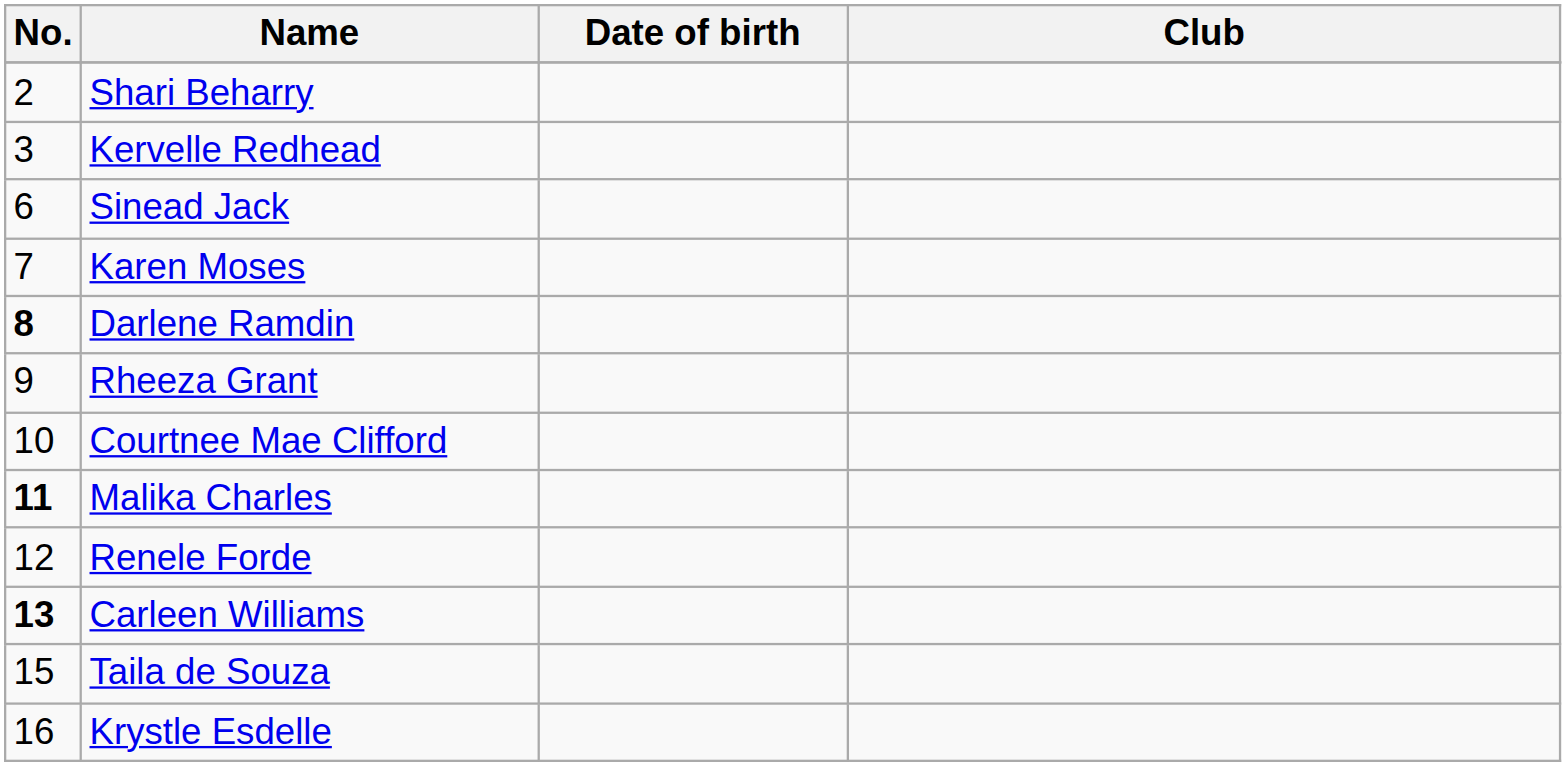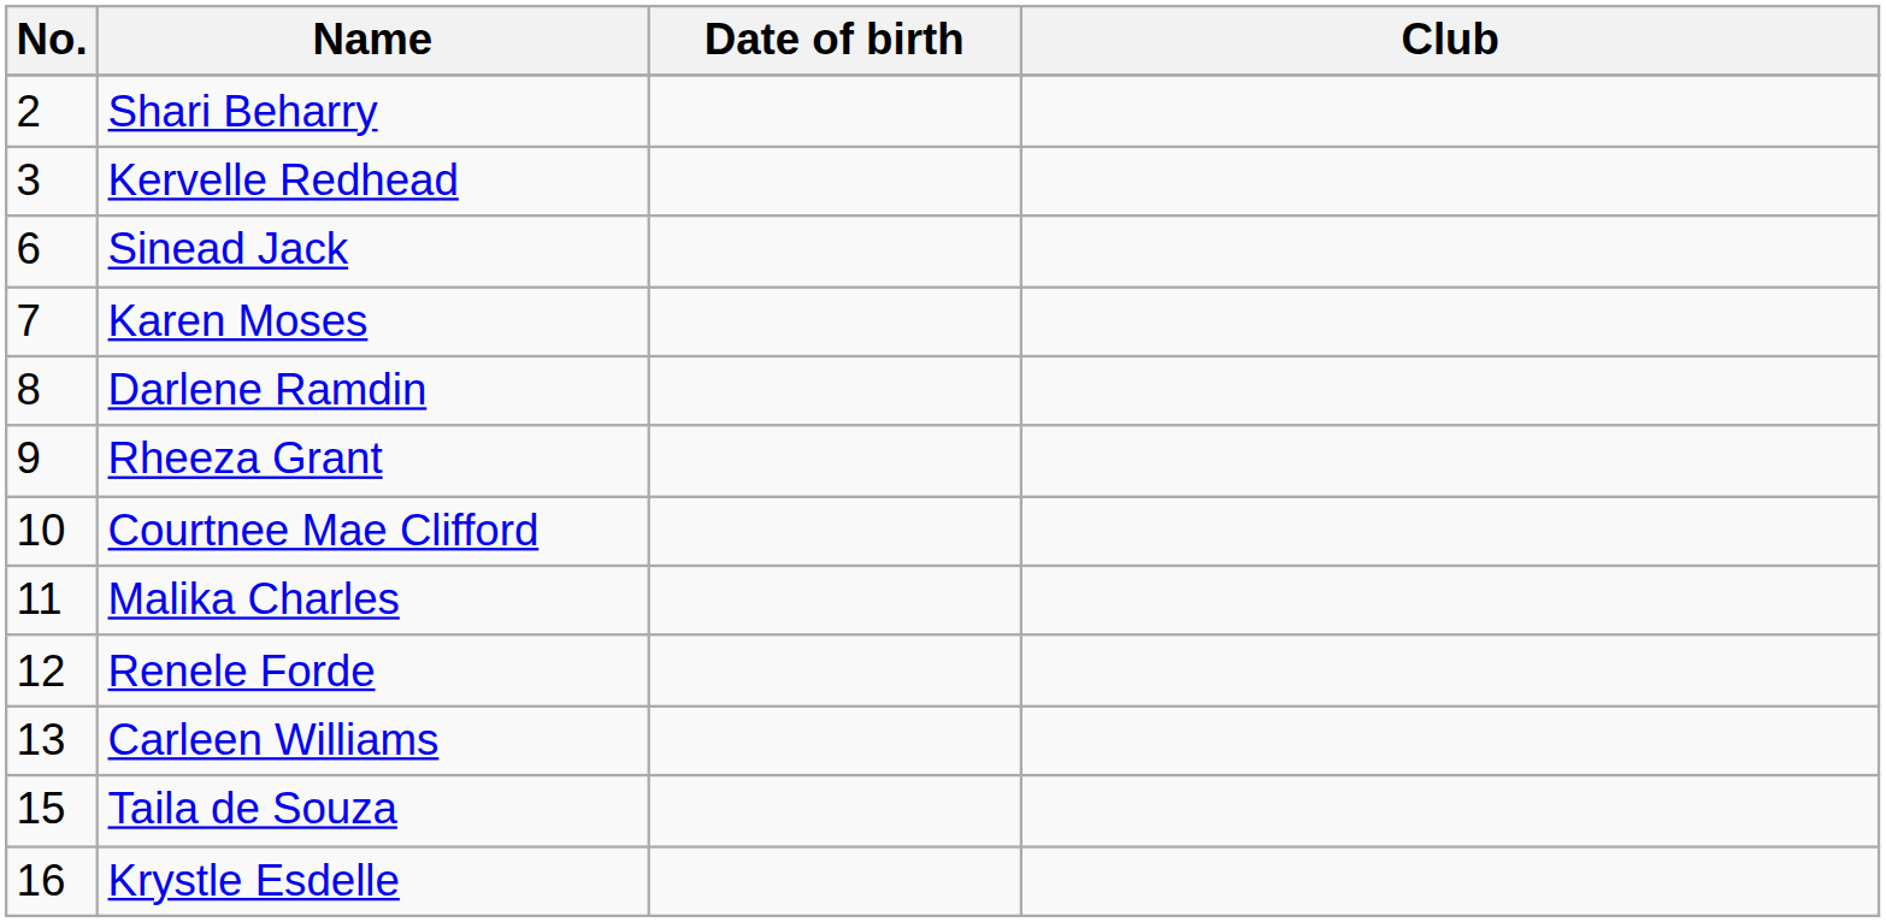Darlene Ramdin | No.: bold -> normal
Malika Charles | No.: bold -> normal
Carleen Williams | No.: bold -> normal
